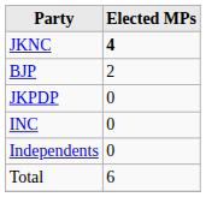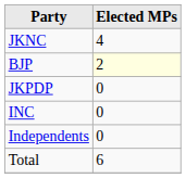JKNC | Elected MPs: bold -> normal
BJP | Elected MPs: no background -> lightyellow background
